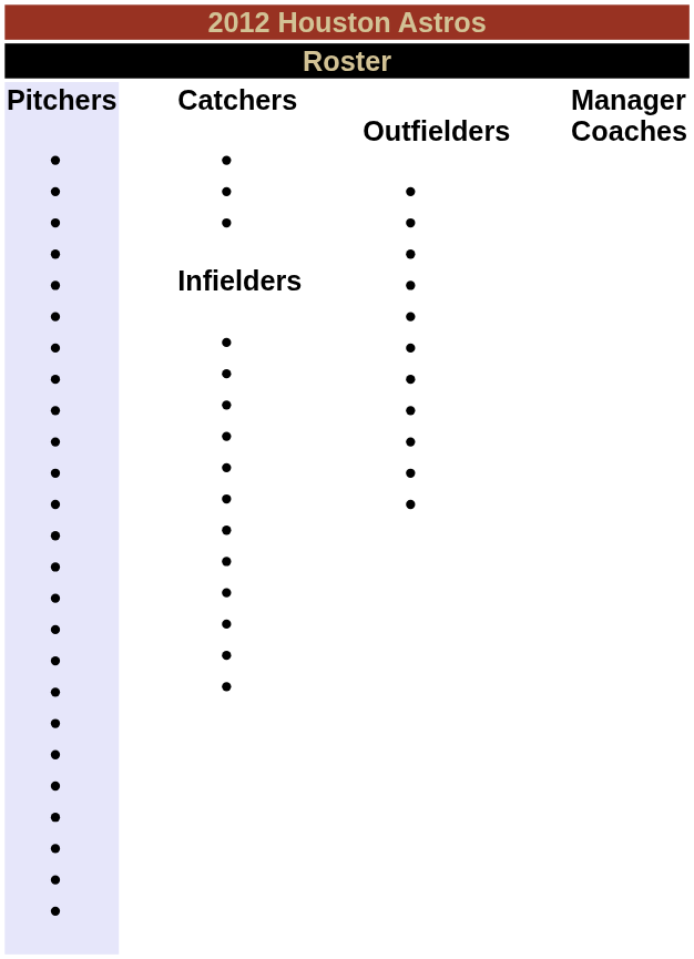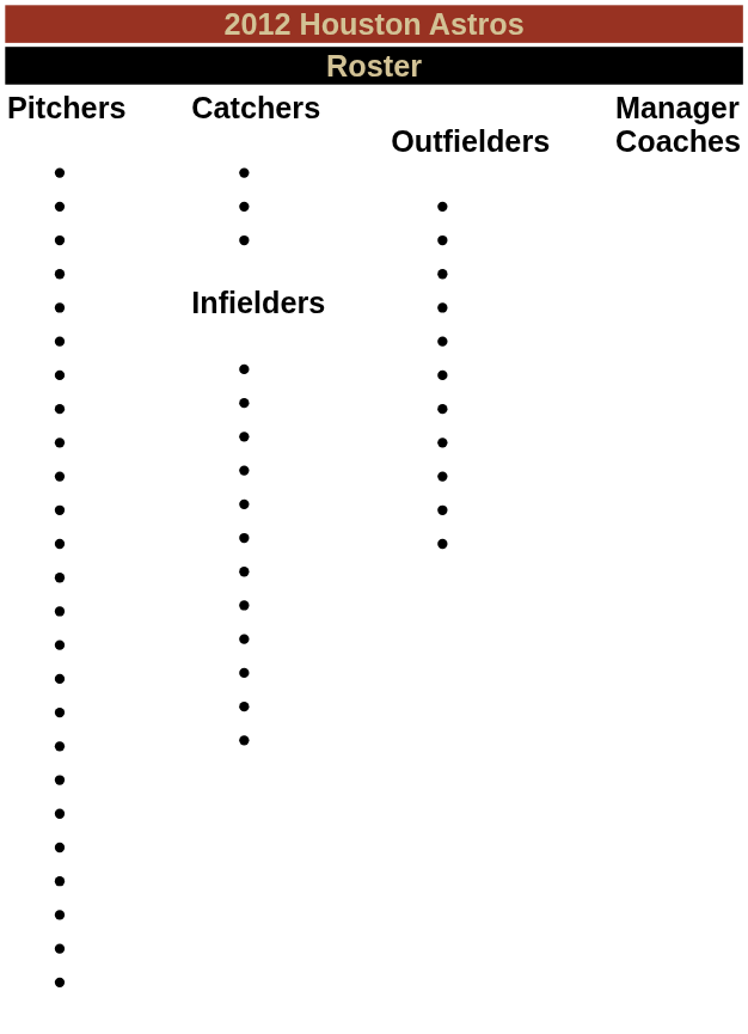Pitchers | column 1: lavender background -> no background
